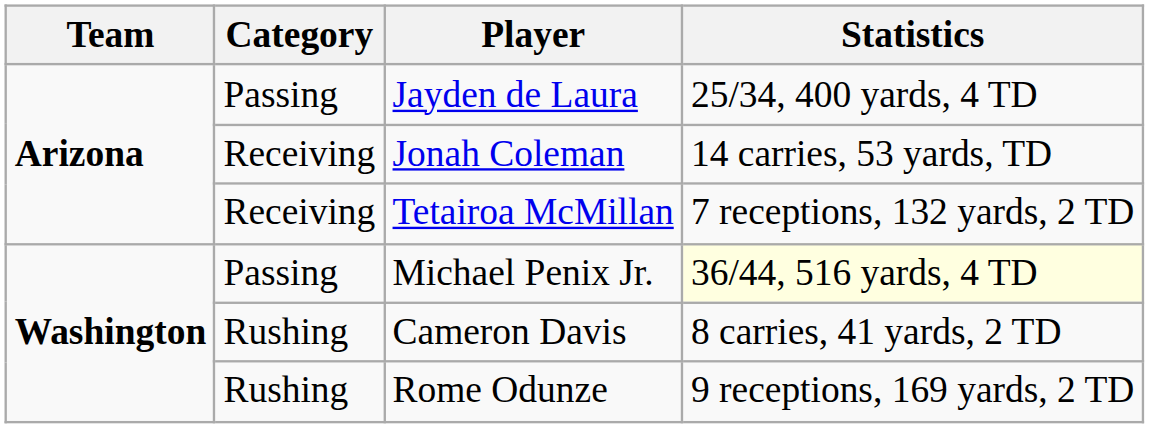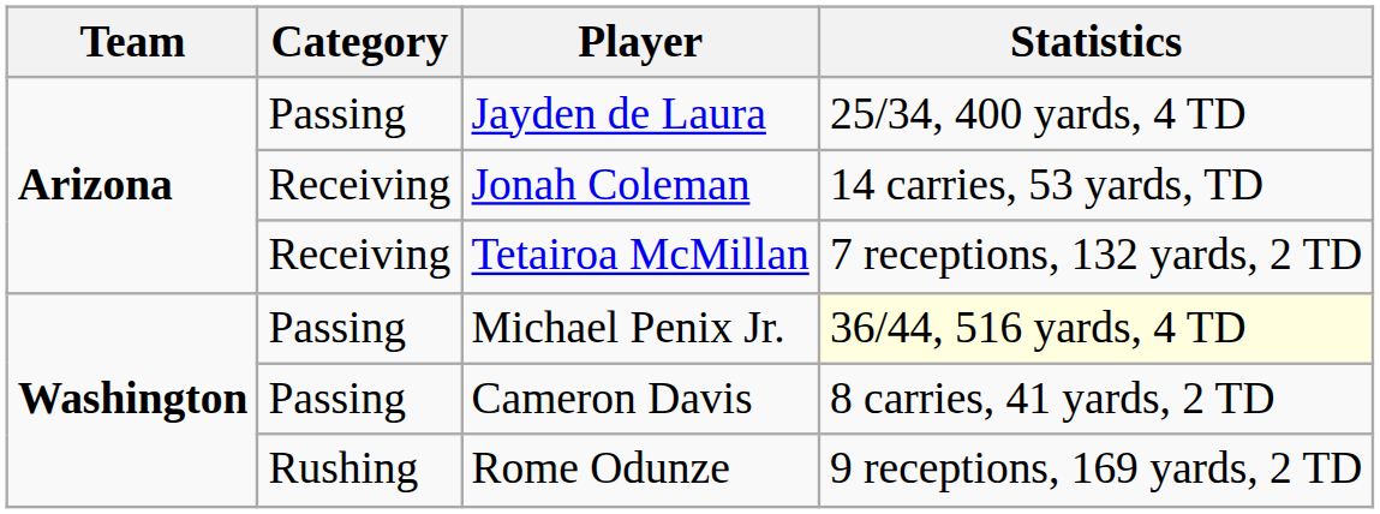Cameron Davis | Category: Rushing -> Passing
